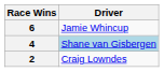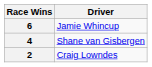4 | Driver: lightblue background -> no background
